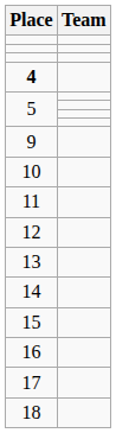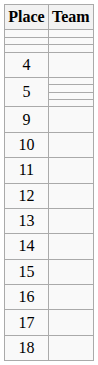row 5 | Place: bold -> normal
